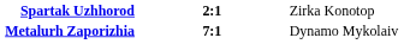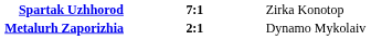Spartak Uzhhorod | column 2: 2:1 -> 7:1
Metalurh Zaporizhia | column 2: 7:1 -> 2:1
